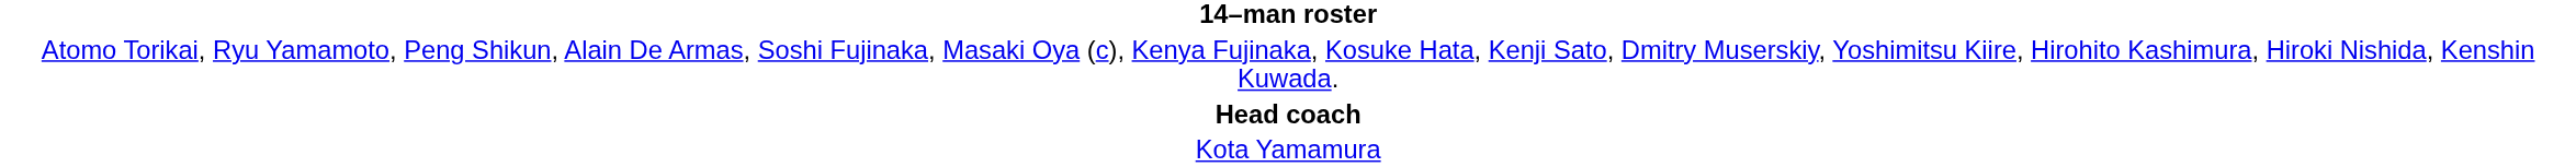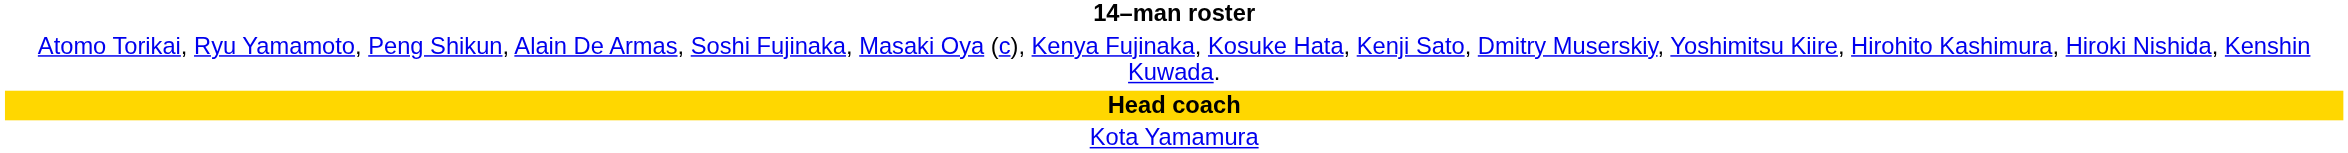row 3 | column 1: no background -> gold background
